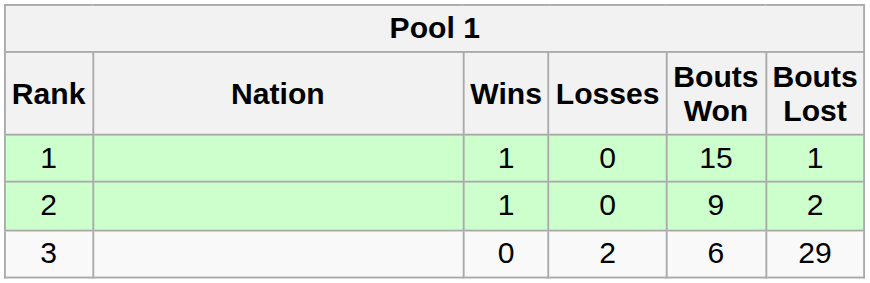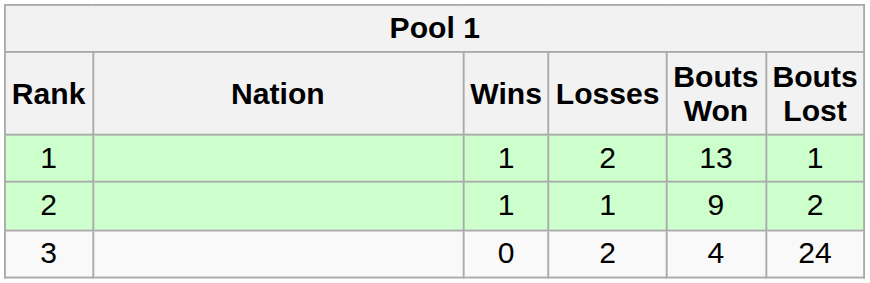row 3 | Losses: 0 -> 2
row 3 | Bouts Won: 15 -> 13
row 4 | Losses: 0 -> 1
row 5 | Bouts Won: 6 -> 4
row 5 | Bouts Lost: 29 -> 24
